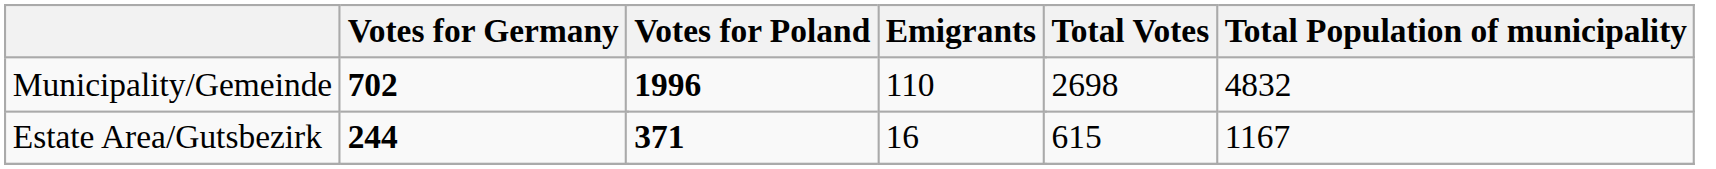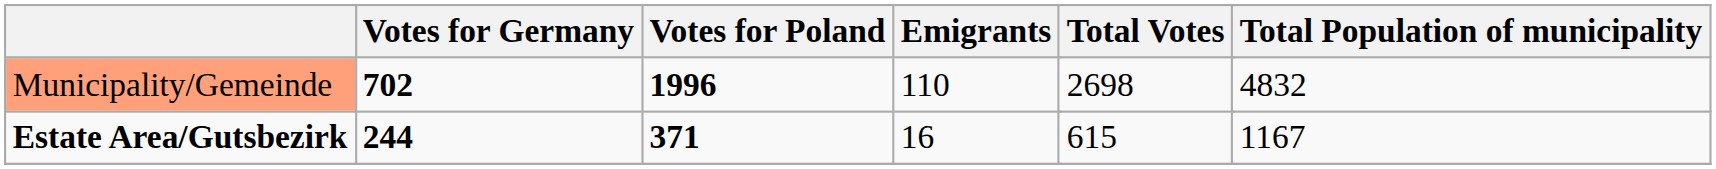Municipality/Gemeinde | column 1: no background -> lightsalmon background
Estate Area/Gutsbezirk | column 1: normal -> bold
